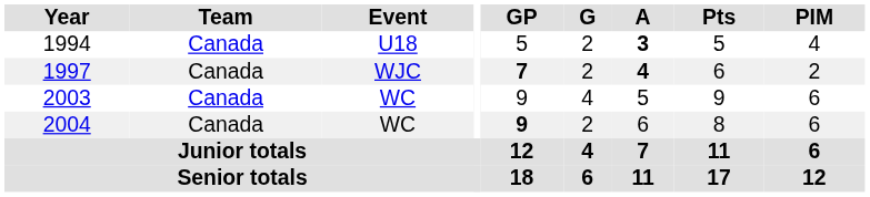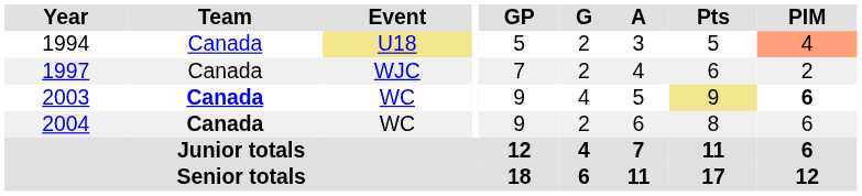1994 | Event: no background -> khaki background
1994 | A: bold -> normal
1994 | PIM: no background -> lightsalmon background
1997 | GP: bold -> normal
1997 | A: bold -> normal
2003 | Team: normal -> bold
2003 | Pts: no background -> khaki background
2003 | PIM: normal -> bold
2004 | Team: normal -> bold
2004 | GP: bold -> normal
